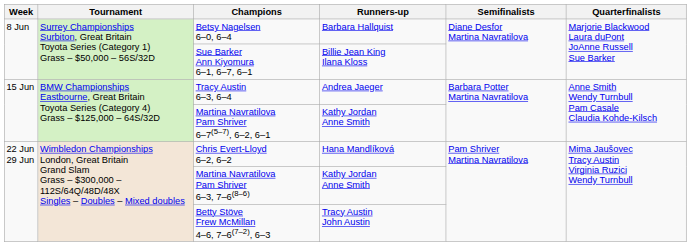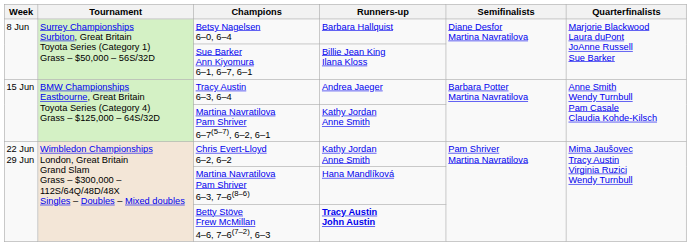Chris Evert-Lloyd 6–2, 6–2 | Runners-up: Hana Mandlíková -> Kathy Jordan Anne Smith
Martina Navratilova Pam Shriver 6–3, 7–6(8–6) | Runners-up: Kathy Jordan Anne Smith -> Hana Mandlíková
Betty Stöve Frew McMillan 4–6, 7–6(7–2), 6–3 | Runners-up: normal -> bold
